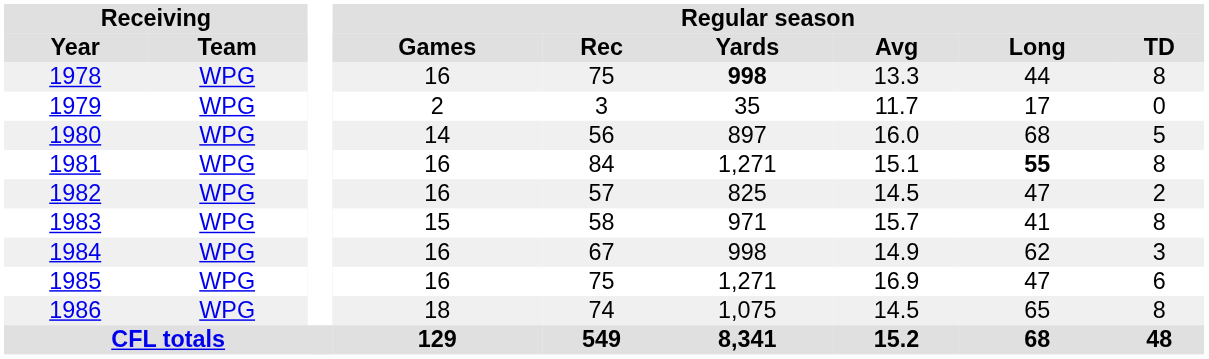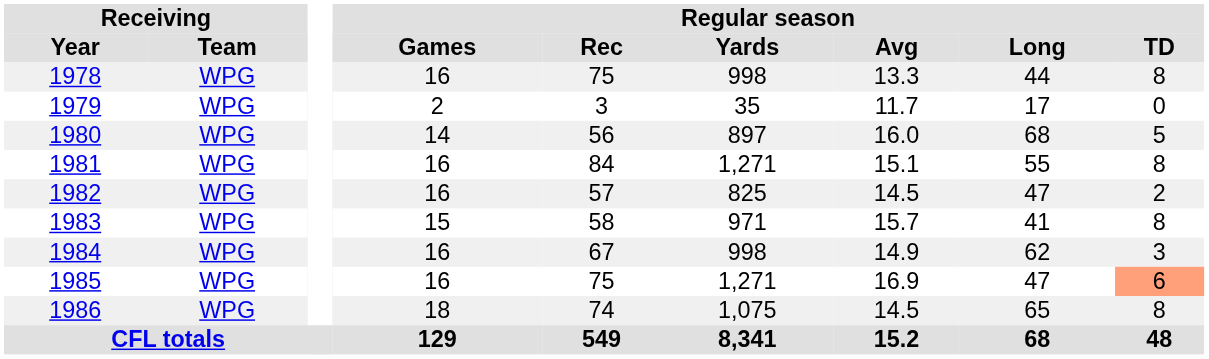1978 | Regular season / Yards: bold -> normal
1981 | Regular season / Long: bold -> normal
1985 | Regular season / TD: no background -> lightsalmon background
